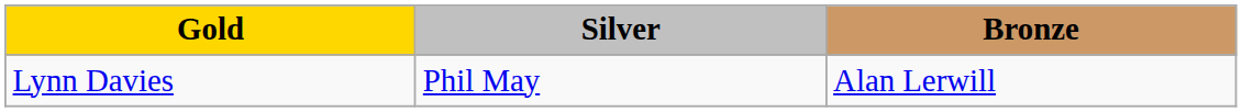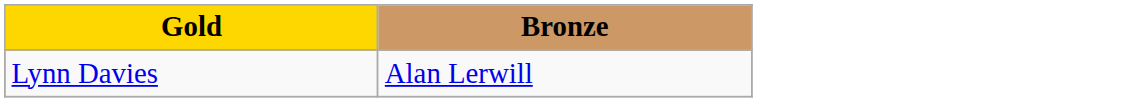- column: Silver | Phil May
